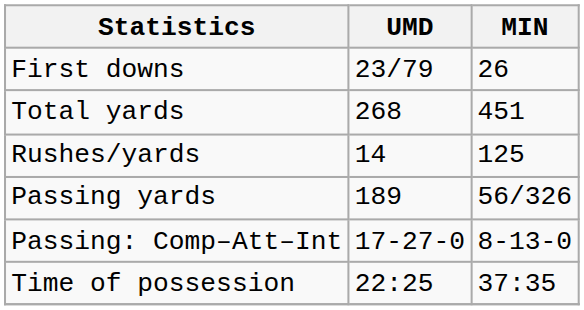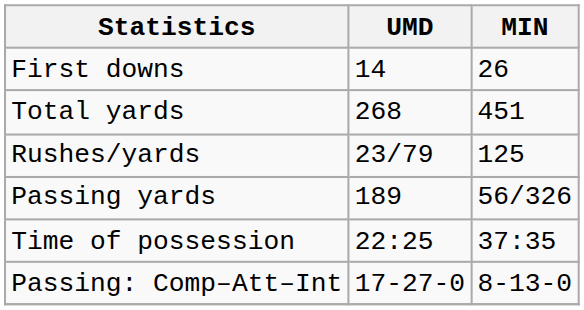First downs | UMD: 23/79 -> 14
Rushes/yards | UMD: 14 -> 23/79
rows swapped: Passing: Comp–Att–Int <-> Time of possession
